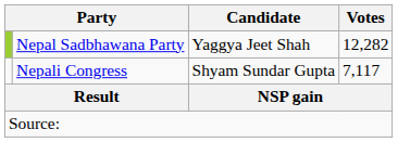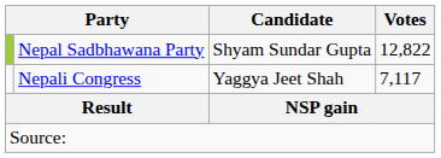Nepal Sadbhawana Party | Candidate: Yaggya Jeet Shah -> Shyam Sundar Gupta
Nepal Sadbhawana Party | Votes: 12,282 -> 12,822
Nepali Congress | Candidate: Shyam Sundar Gupta -> Yaggya Jeet Shah
